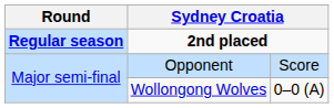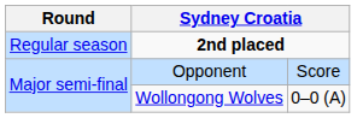2nd placed | Round: bold -> normal
